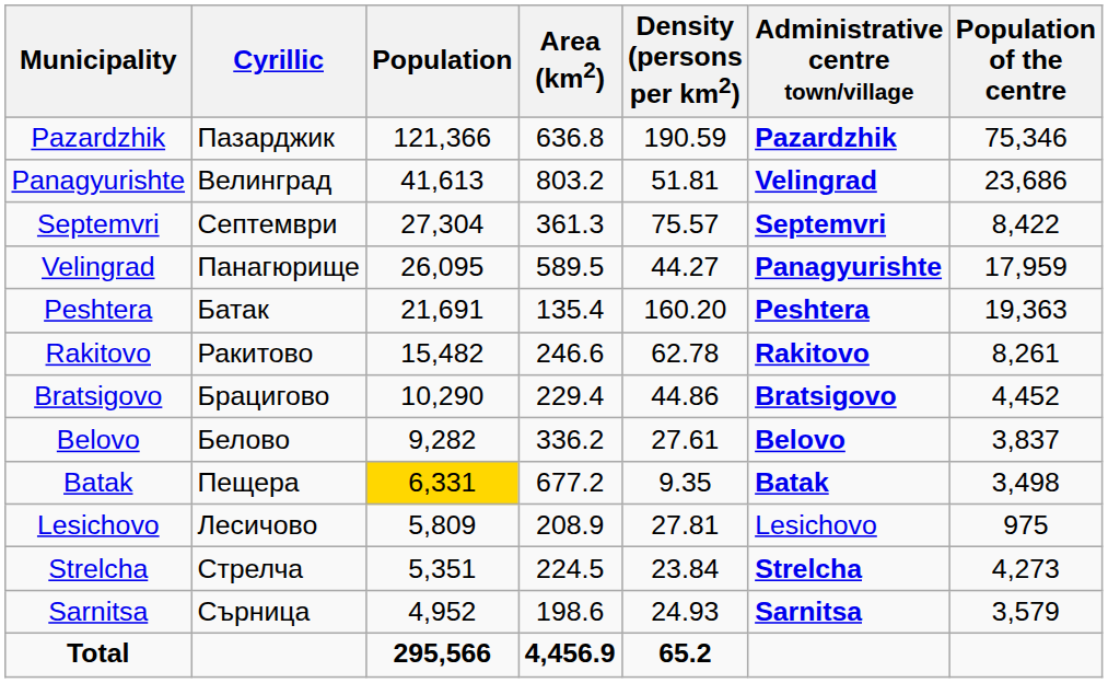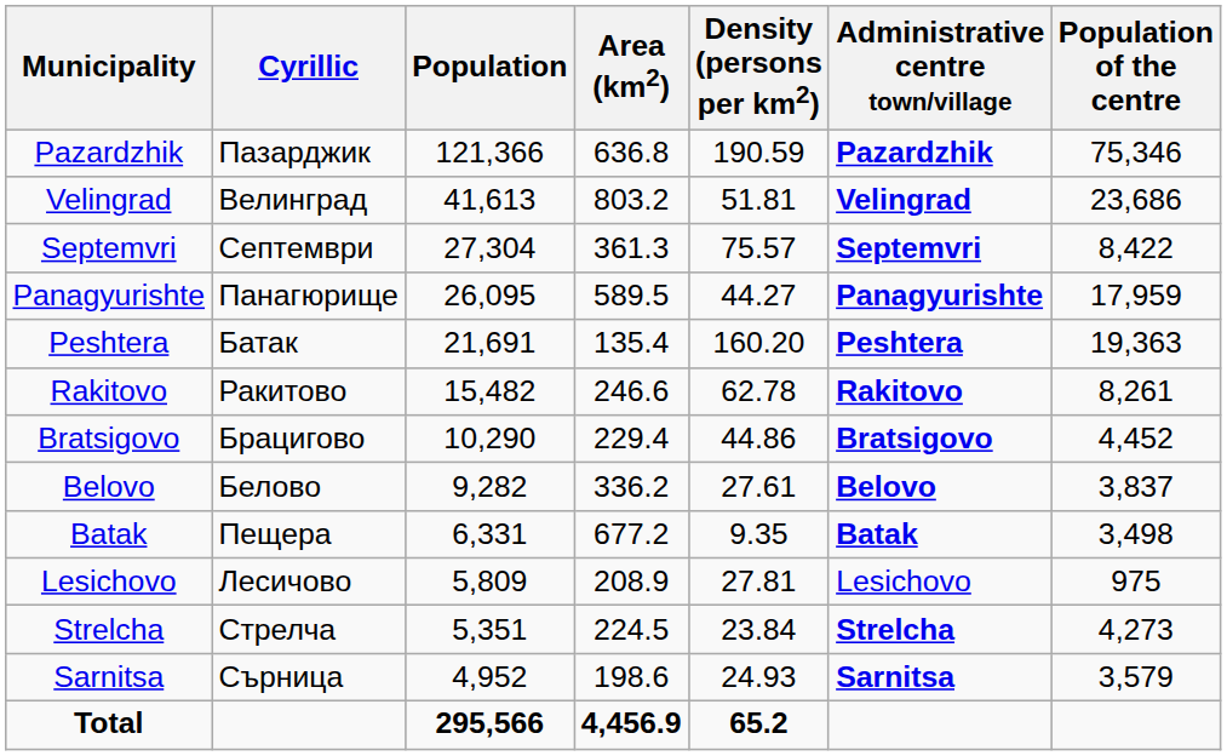row 3 | Municipality: Panagyurishte -> Velingrad
row 5 | Municipality: Velingrad -> Panagyurishte
row 10 | Population: gold background -> no background
